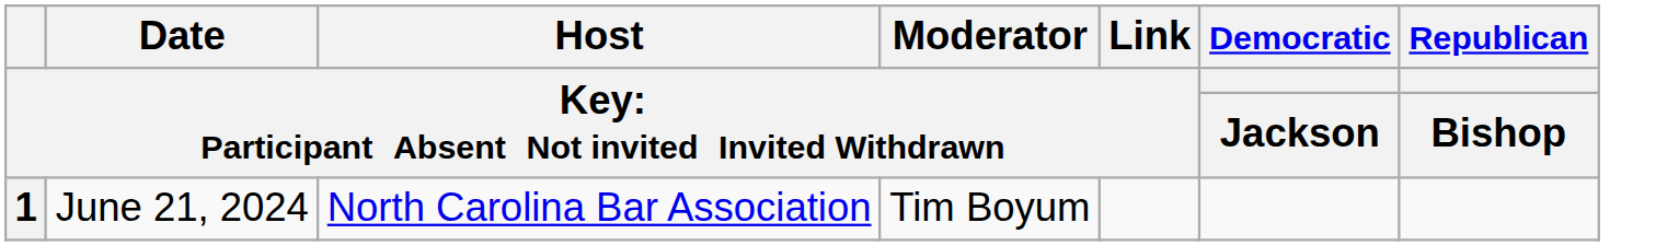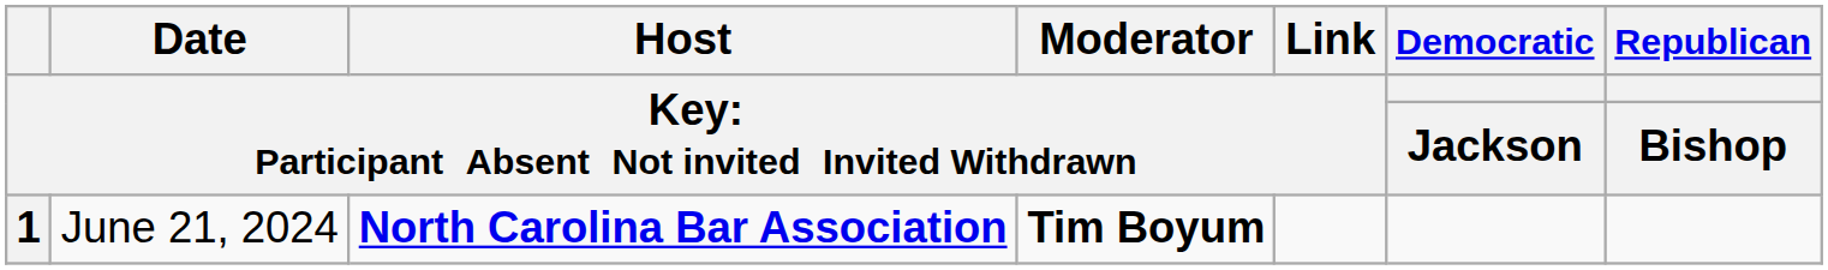1 | column 3: normal -> bold
1 | column 4: normal -> bold
